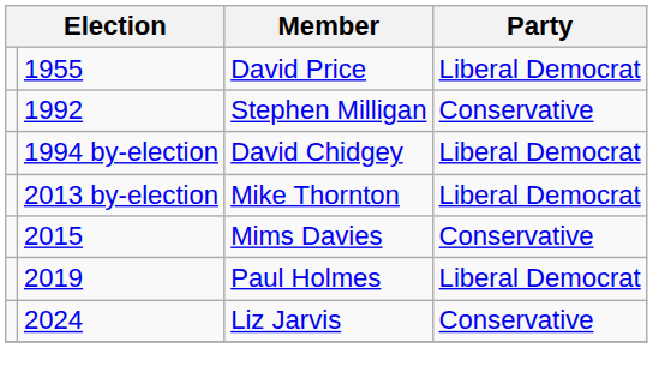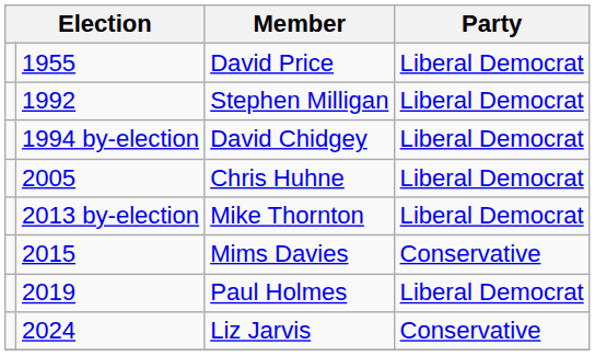Stephen Milligan | Party: Conservative -> Liberal Democrat
+ row: 2005 | Chris Huhne | Liberal Democrat
